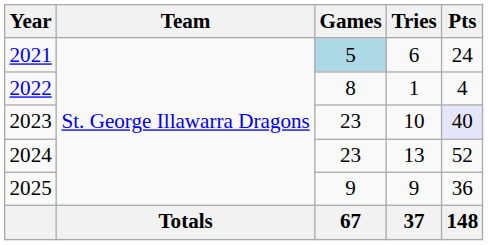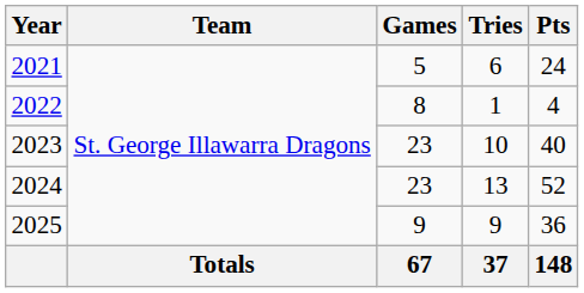2021 | Games: lightblue background -> no background
2023 | Pts: lavender background -> no background
